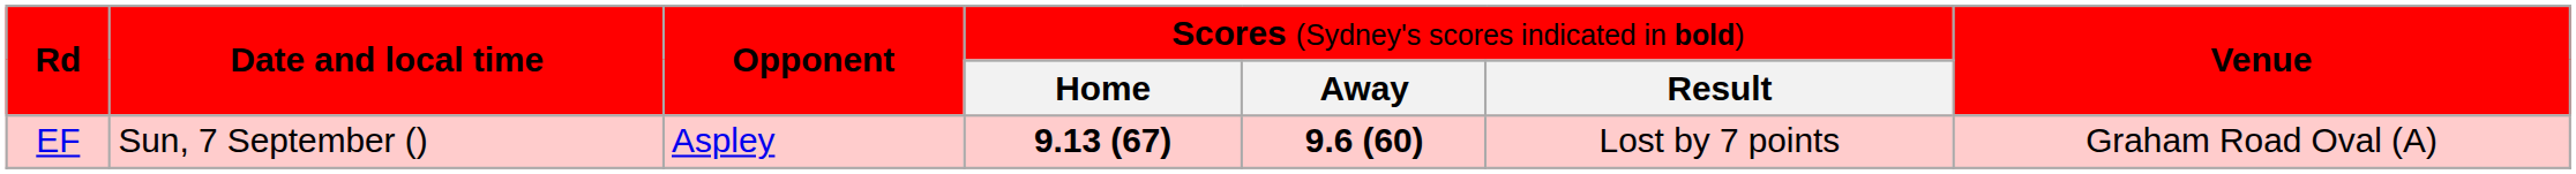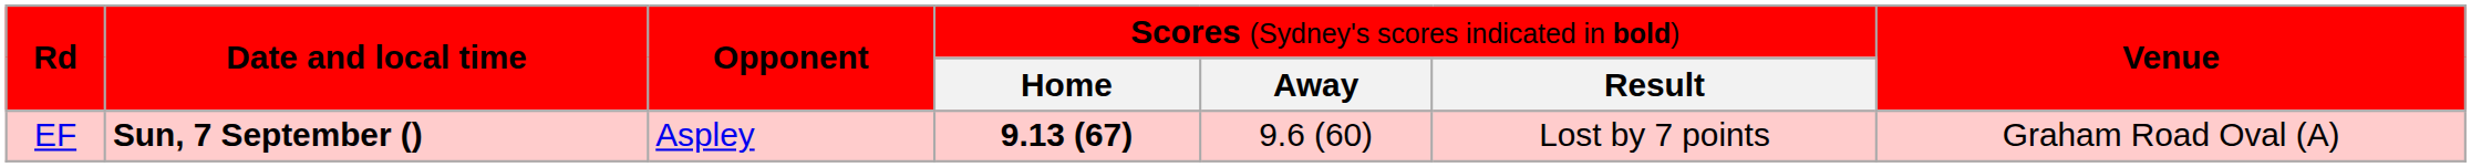EF | column 2: normal -> bold
EF | column 5: bold -> normal
